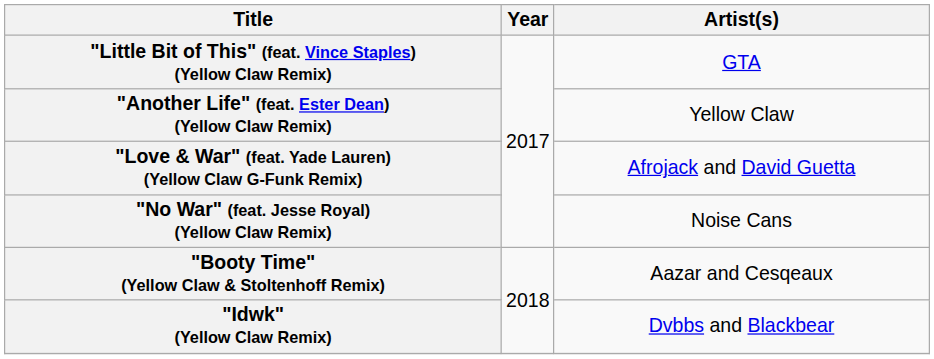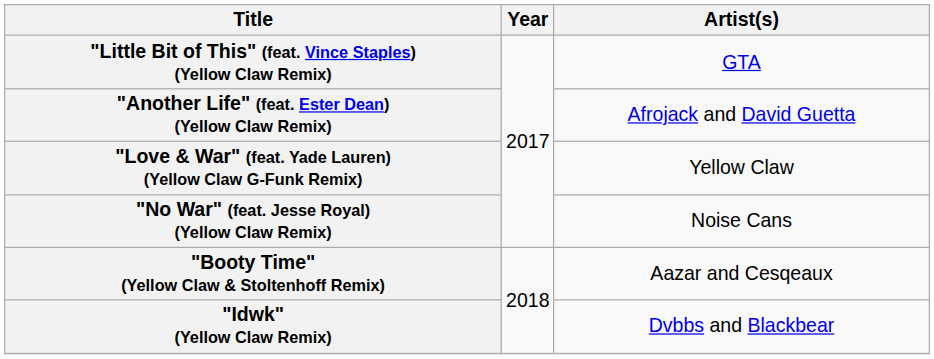"Another Life" (feat. Ester Dean) (Yellow Claw Remix) | Artist(s): Yellow Claw -> Afrojack and David Guetta
"Love & War" (feat. Yade Lauren) (Yellow Claw G-Funk Remix) | Artist(s): Afrojack and David Guetta -> Yellow Claw
